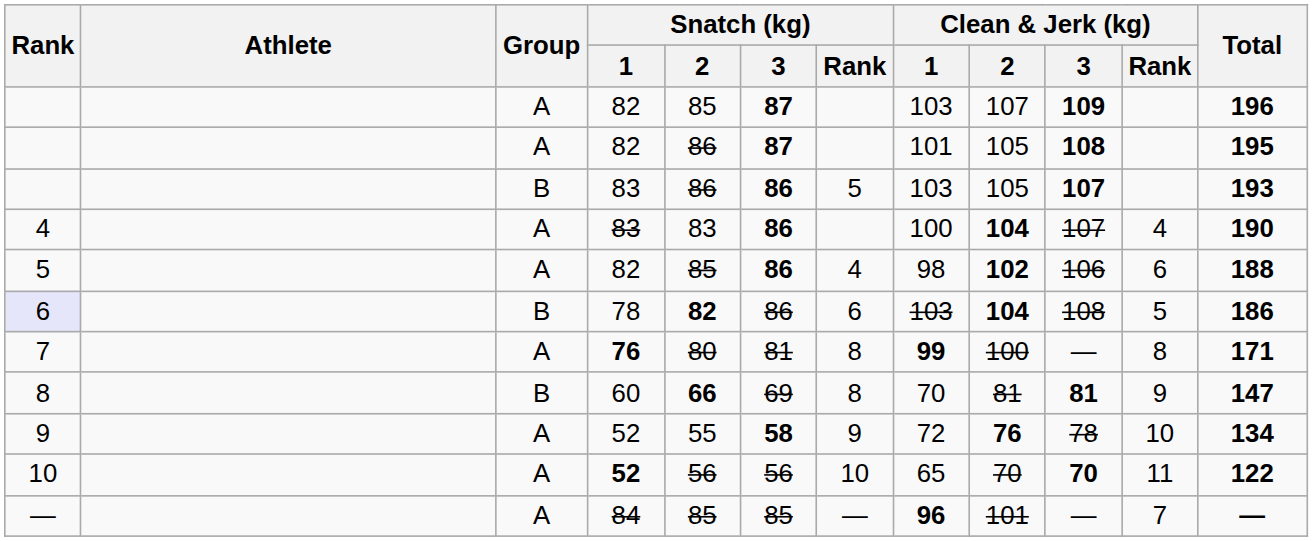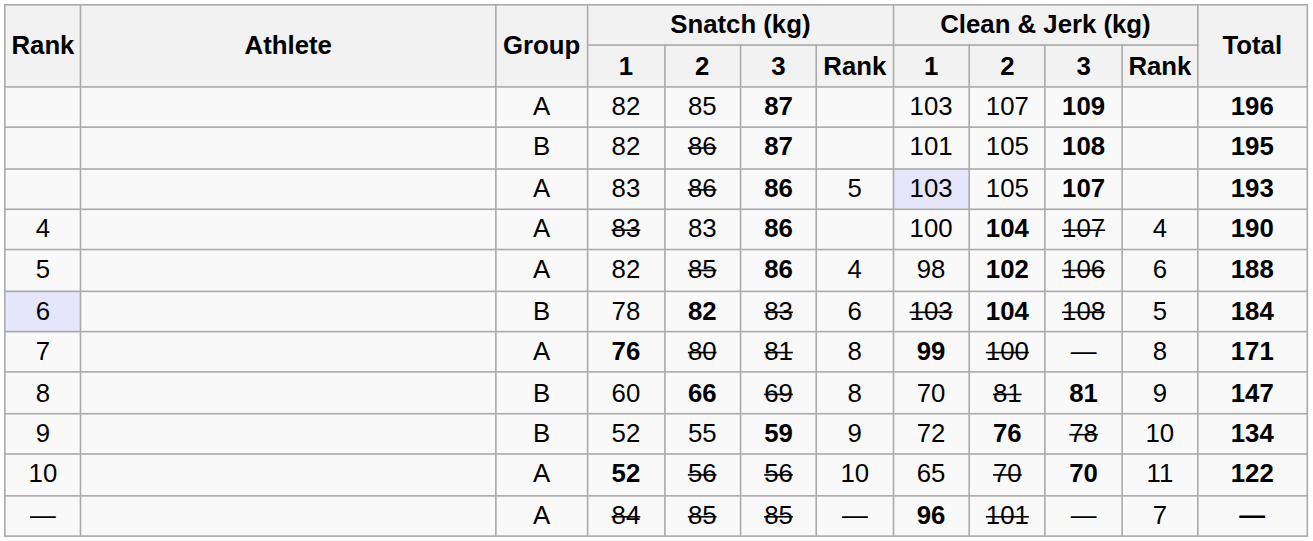row 4 | Group: A -> B
row 5 | Group: B -> A
row 5 | Clean & Jerk (kg) / 1: no background -> lavender background
row 8 | Snatch (kg) / 3: 86 -> 83
row 8 | Total: 186 -> 184
row 11 | Group: A -> B
row 11 | Snatch (kg) / 3: 58 -> 59
